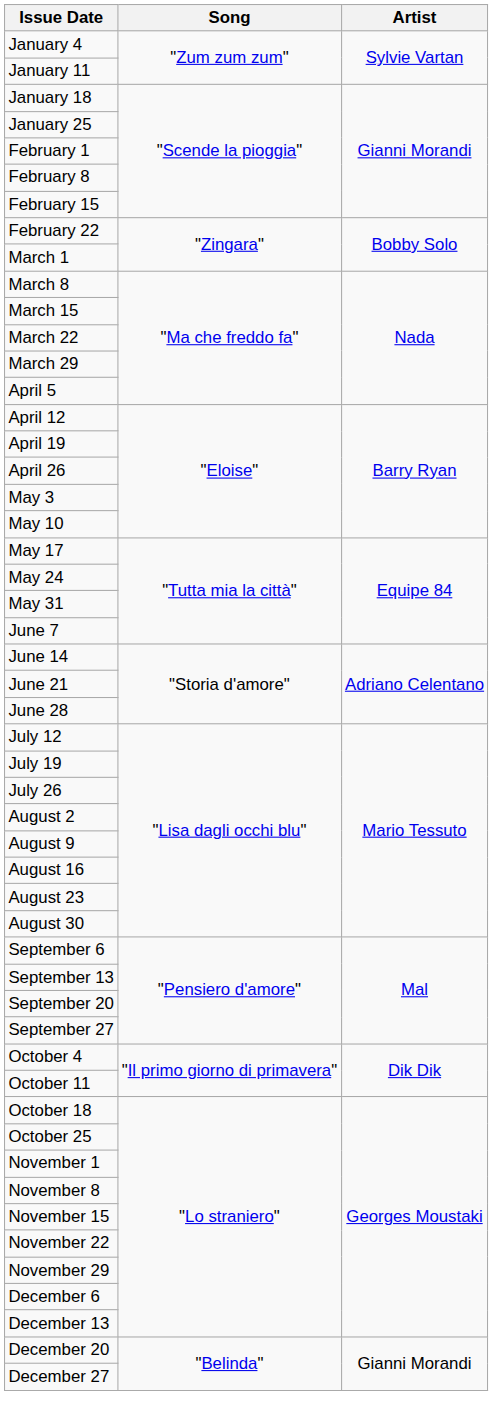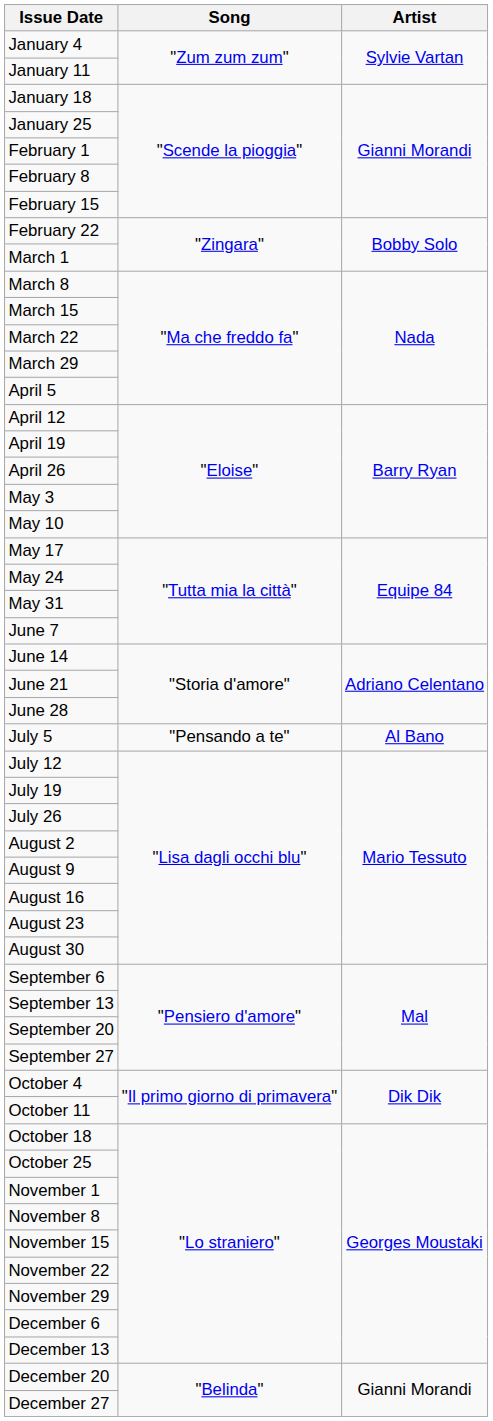+ row: July 5 | "Pensando a te" | Al Bano
